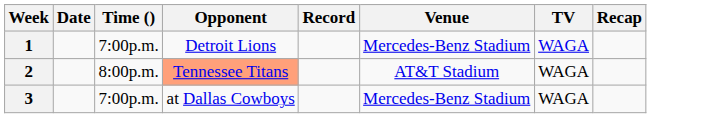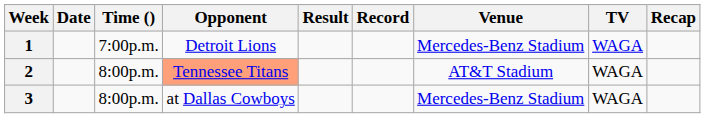+ column: Result
3 | Time (): 7:00p.m. -> 8:00p.m.
